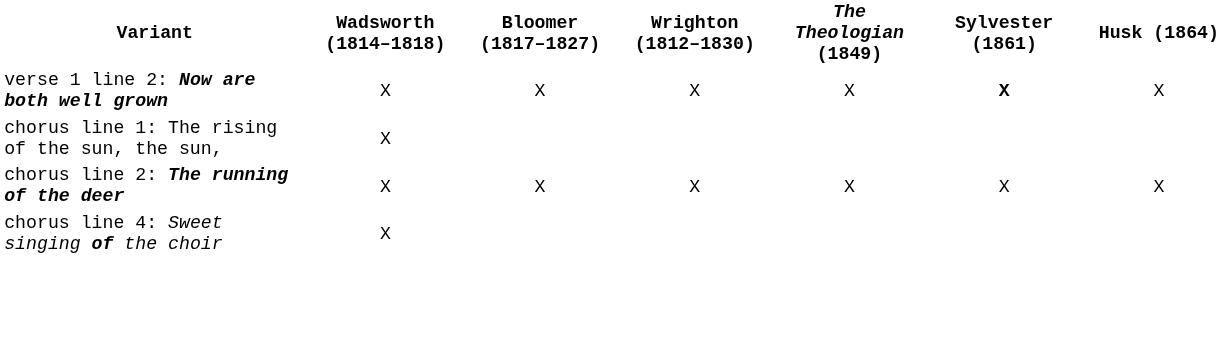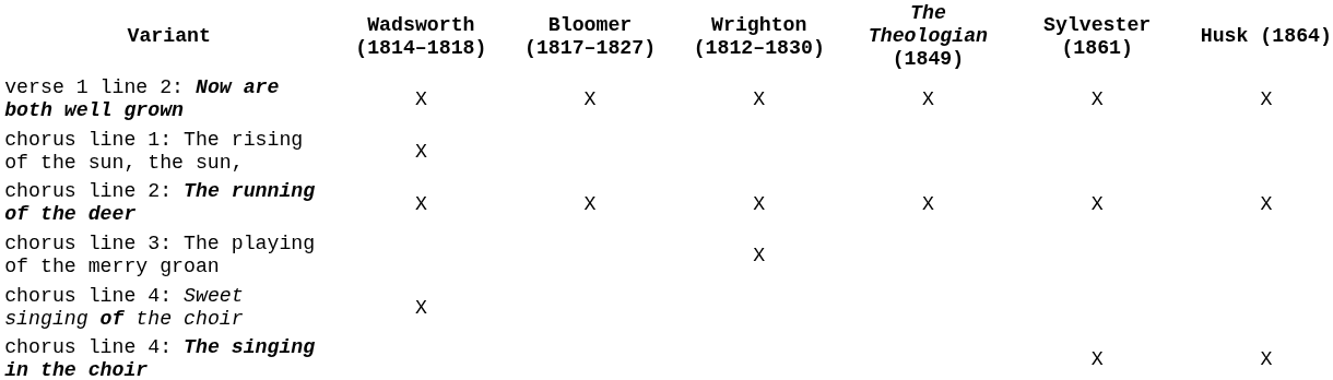verse 1 line 2: Now are both well grown | Sylvester (1861): bold -> normal
+ row: chorus line 3: The playing of the merry groan | X
+ row: chorus line 4: The singing in the choir | X | X
